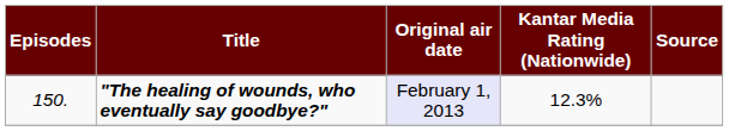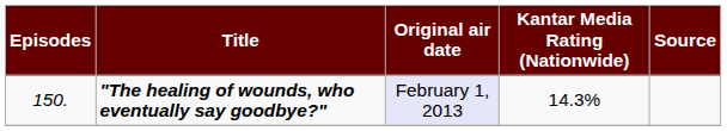"The healing of wounds, who eventually say goodbye?" | Kantar Media Rating (Nationwide): 12.3% -> 14.3%
